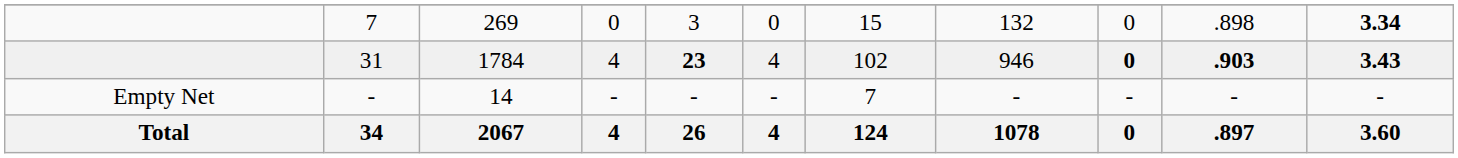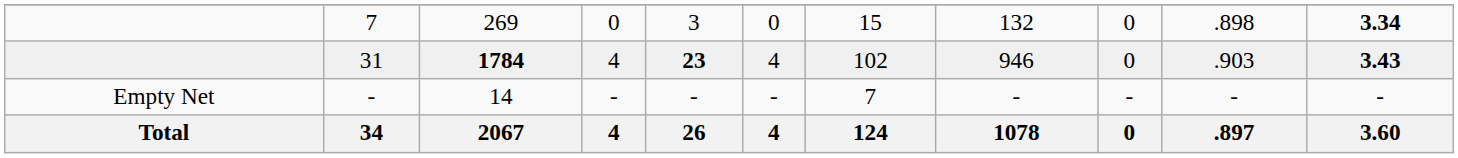31 | column 3: normal -> bold
31 | column 9: bold -> normal
31 | column 10: bold -> normal
